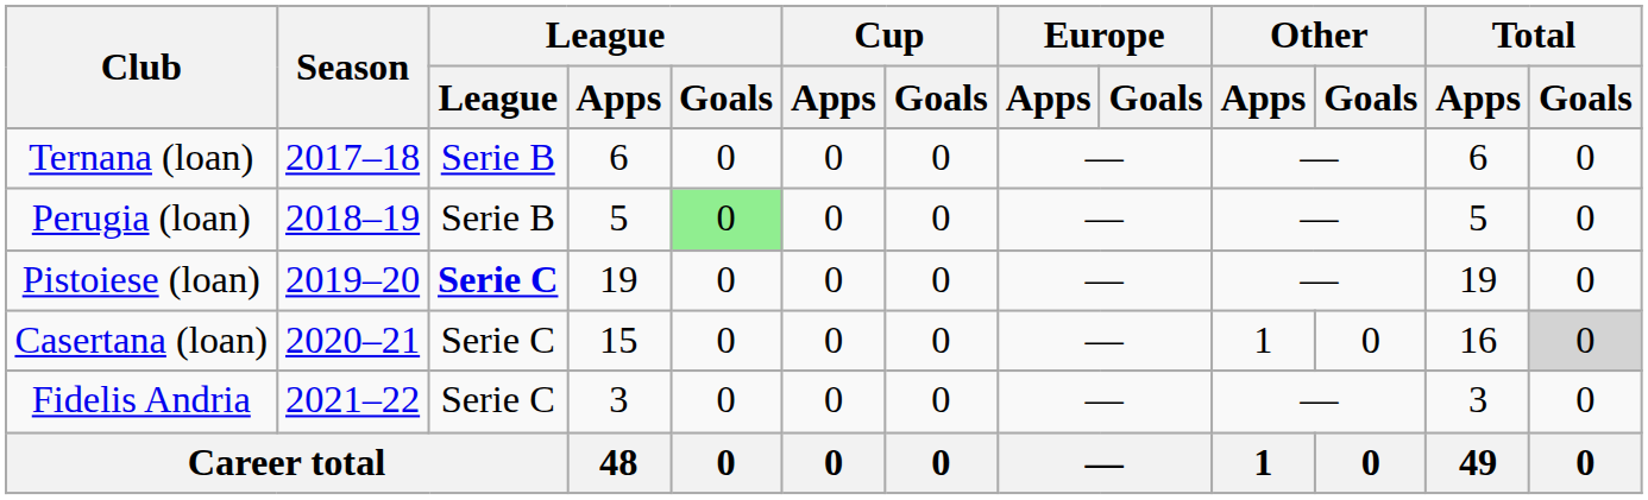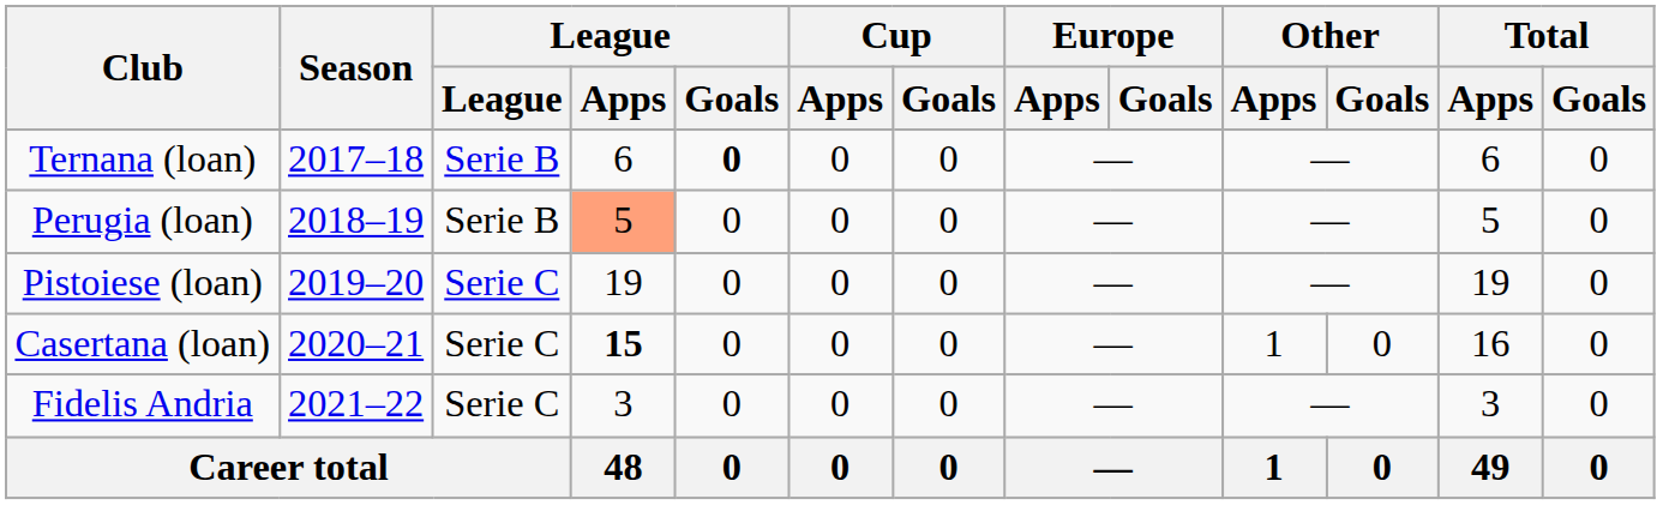Ternana (loan) | League / Goals: normal -> bold
Perugia (loan) | League / Apps: no background -> lightsalmon background
Perugia (loan) | League / Goals: lightgreen background -> no background
Pistoiese (loan) | League: bold -> normal
Casertana (loan) | League / Apps: normal -> bold
Casertana (loan) | Total / Goals: lightgrey background -> no background
